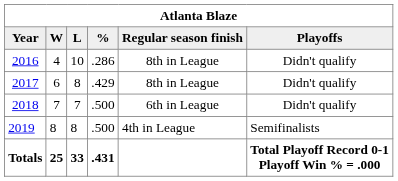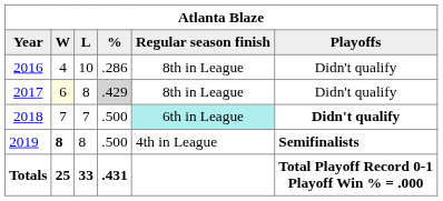2017 | W: no background -> lightyellow background
2017 | %: no background -> lightgrey background
2018 | Regular season finish: no background -> paleturquoise background
2018 | Playoffs: normal -> bold
2019 | W: normal -> bold
2019 | Playoffs: normal -> bold
